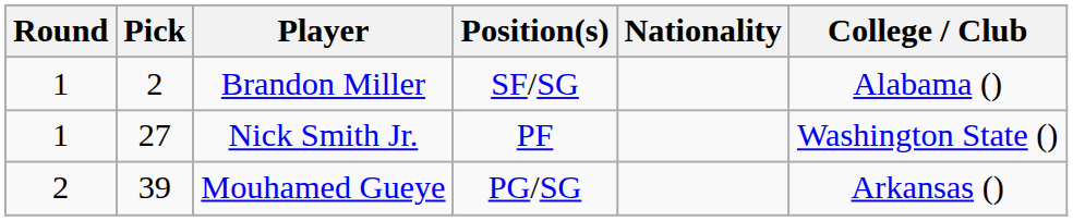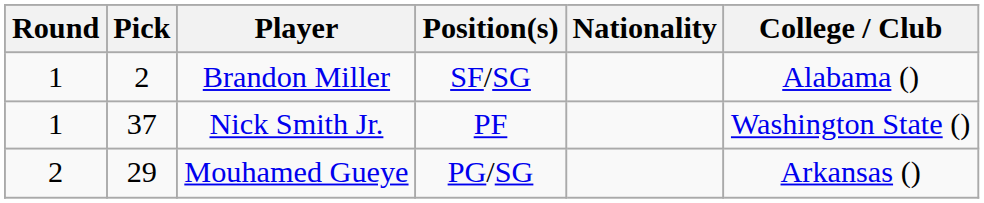Nick Smith Jr. | Pick: 27 -> 37
Mouhamed Gueye | Pick: 39 -> 29
